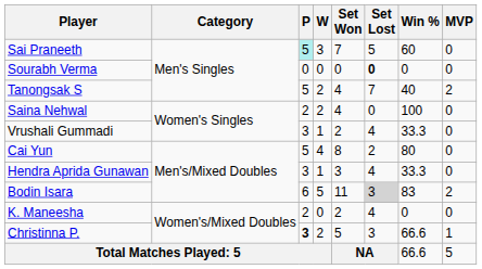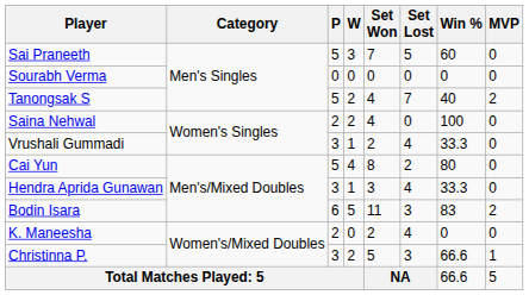Sai Praneeth | P: paleturquoise background -> no background
Sourabh Verma | Set Lost: bold -> normal
Bodin Isara | Set Lost: lightgrey background -> no background
Christinna P. | P: bold -> normal
